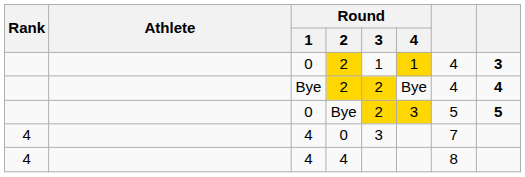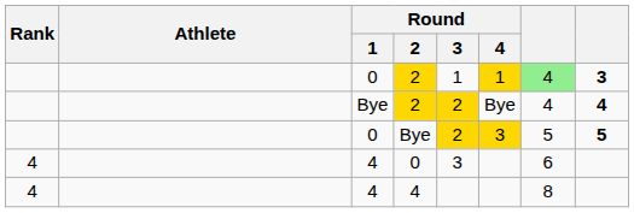row 3 | column 7: no background -> lightgreen background
row 6 | column 7: 7 -> 6
